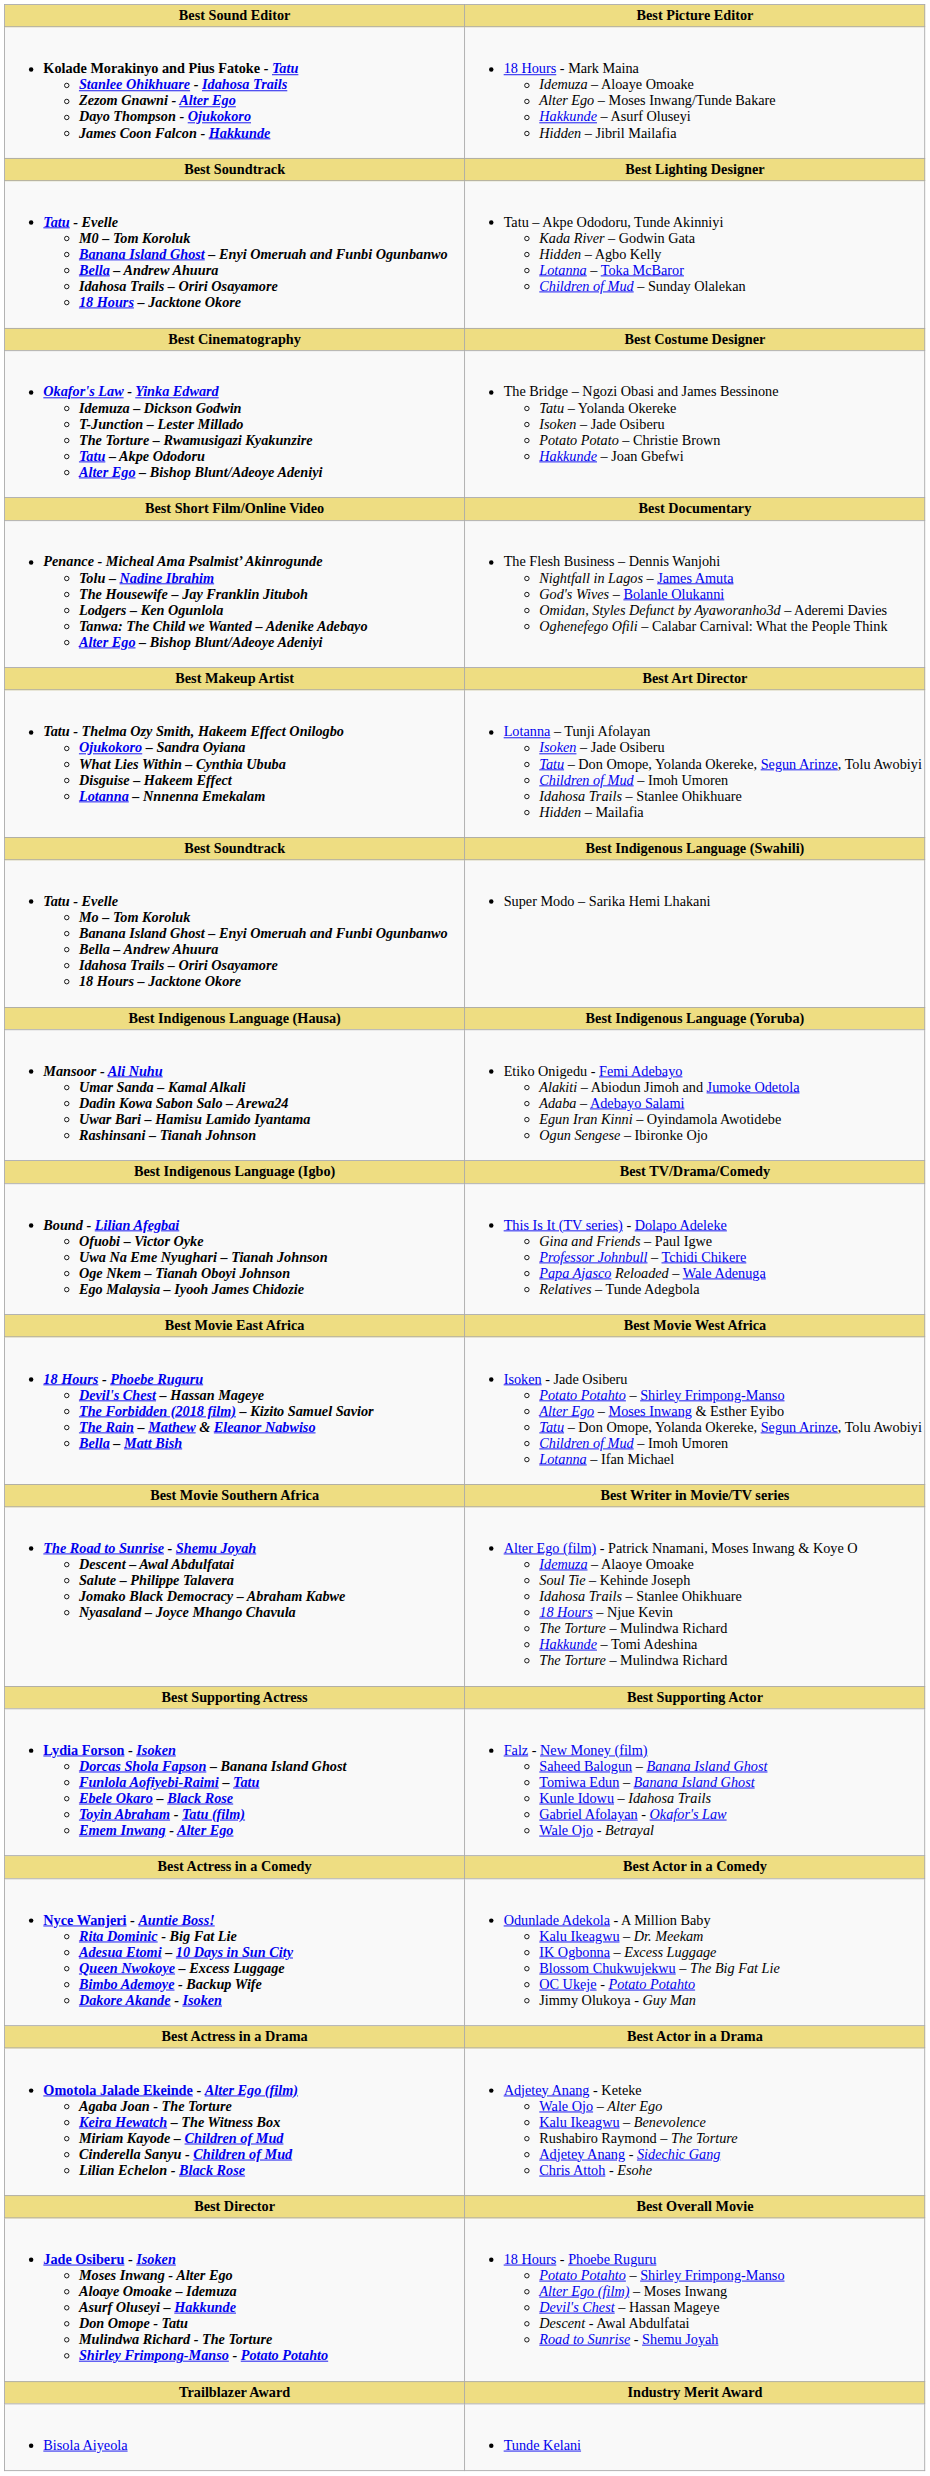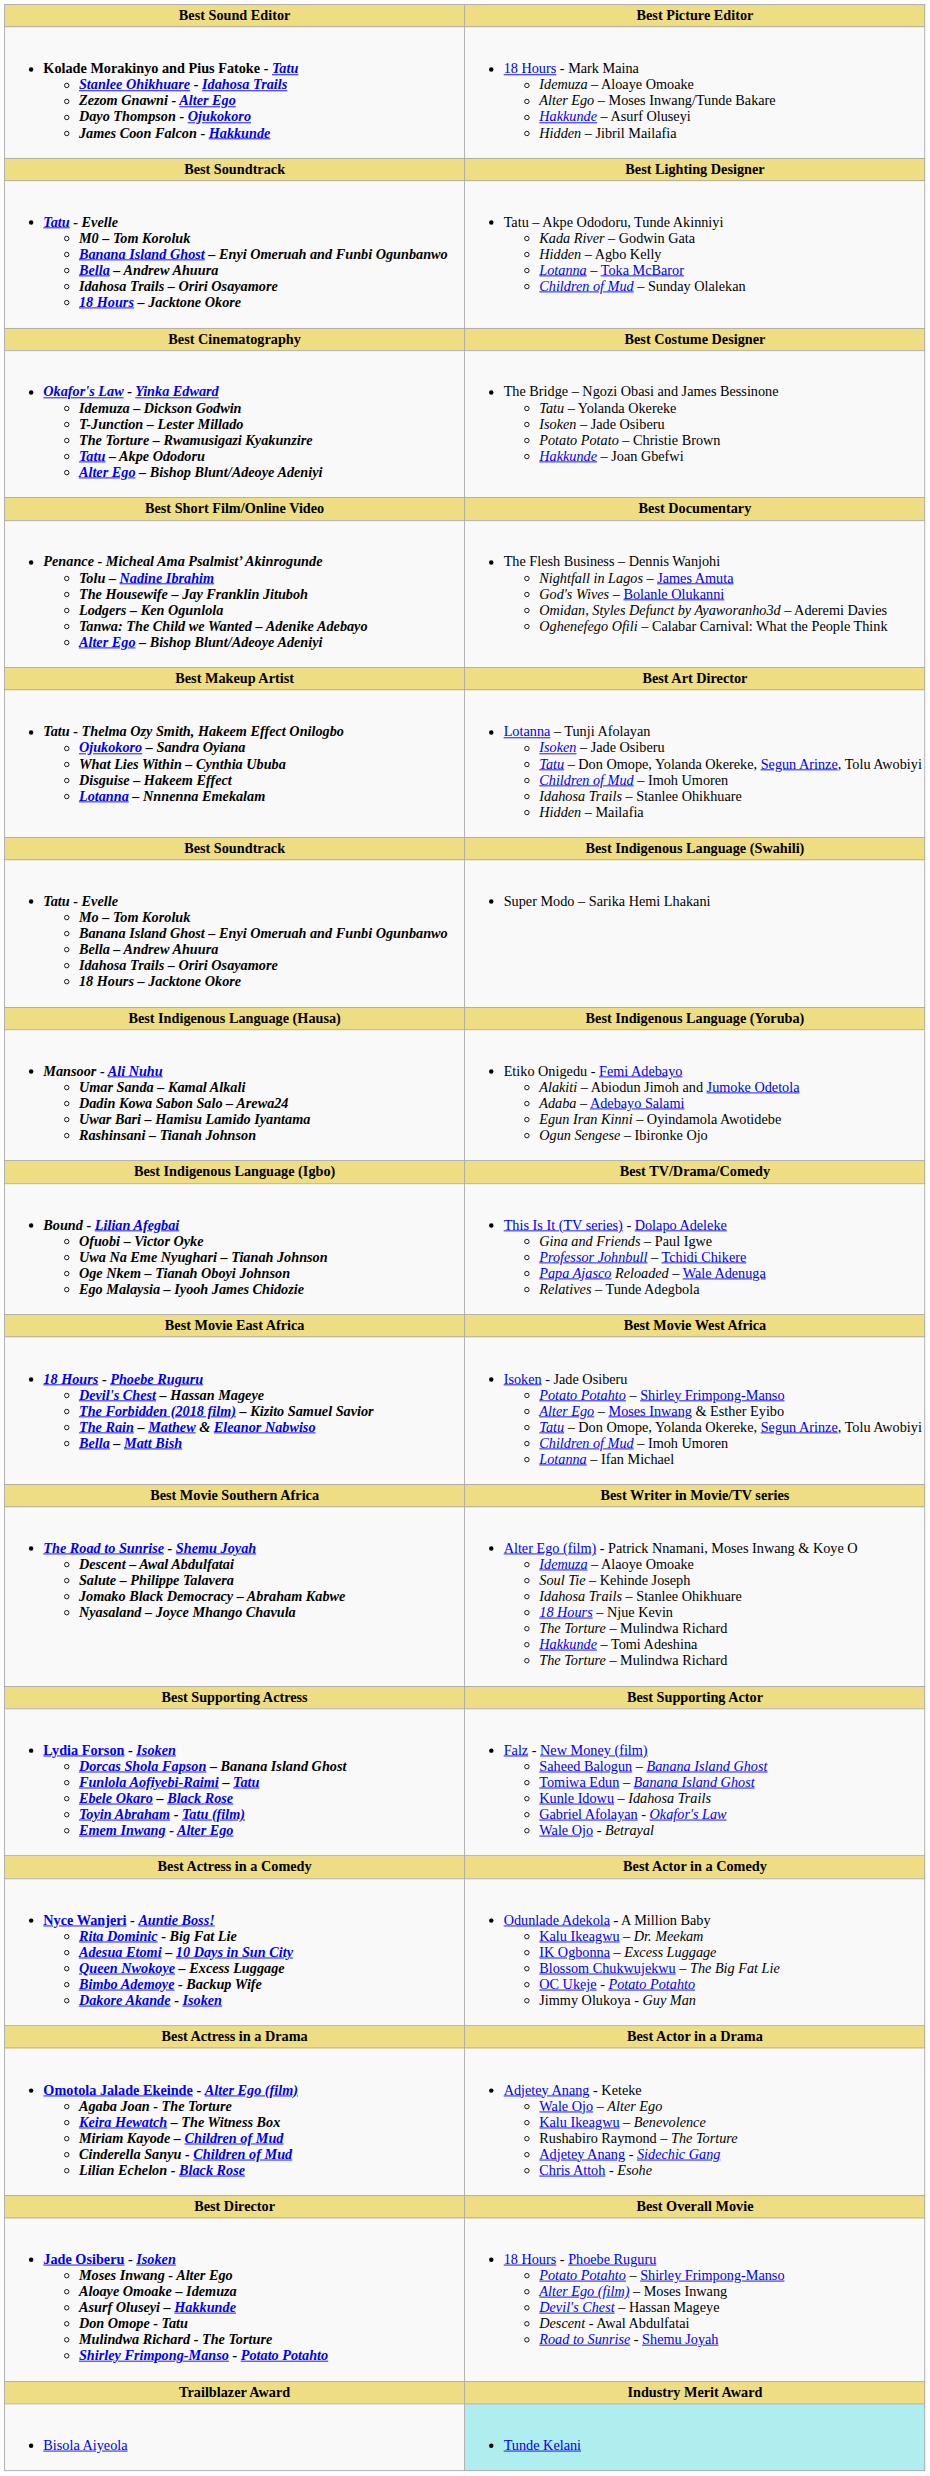Bisola Aiyeola | Best Picture Editor: no background -> paleturquoise background
